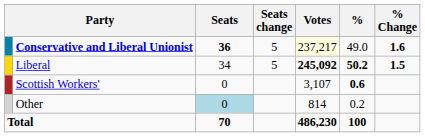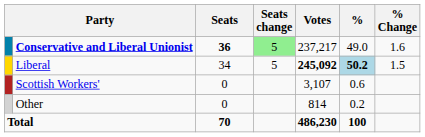Conservative and Liberal Unionist | Seats change: no background -> lightgreen background
Conservative and Liberal Unionist | Votes: lightyellow background -> no background
Conservative and Liberal Unionist | % Change: bold -> normal
Liberal | %: no background -> lightblue background
Liberal | % Change: bold -> normal
Scottish Workers' | %: bold -> normal
Other | Seats: lightblue background -> no background
